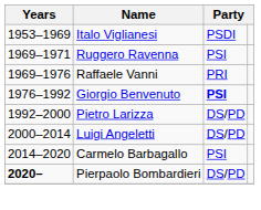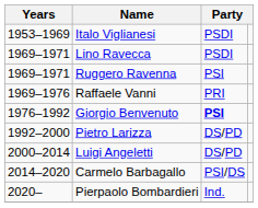+ row: 1969–1971 | Lino Ravecca | PSDI
Carmelo Barbagallo | column 3: PSI -> PSI/DS
Pierpaolo Bombardieri | Years: bold -> normal
Pierpaolo Bombardieri | column 3: DS/PD -> Ind.
